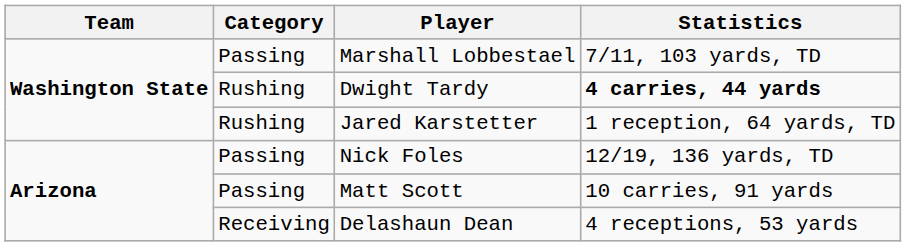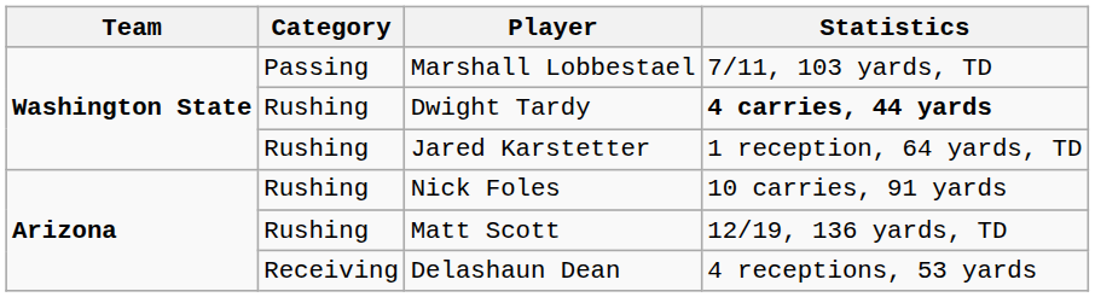Nick Foles | Category: Passing -> Rushing
Nick Foles | Statistics: 12/19, 136 yards, TD -> 10 carries, 91 yards
Matt Scott | Category: Passing -> Rushing
Matt Scott | Statistics: 10 carries, 91 yards -> 12/19, 136 yards, TD
